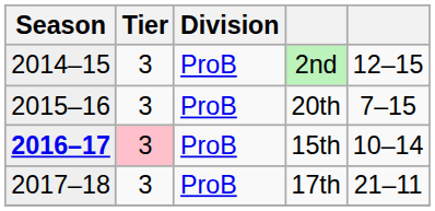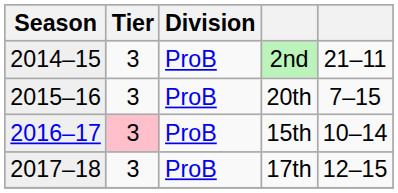2nd | column 5: 12–15 -> 21–11
15th | Season: bold -> normal
17th | column 5: 21–11 -> 12–15
